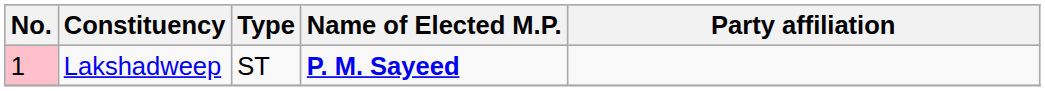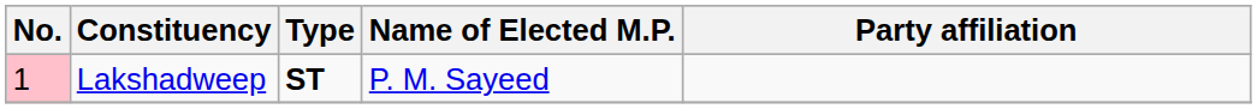Lakshadweep | Type: normal -> bold
Lakshadweep | Name of Elected M.P.: bold -> normal
